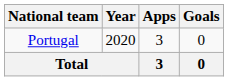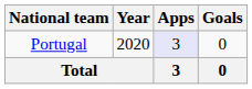Portugal | Apps: no background -> lavender background
